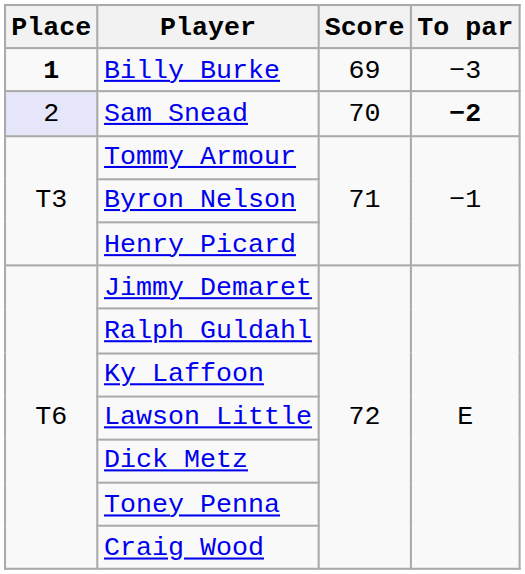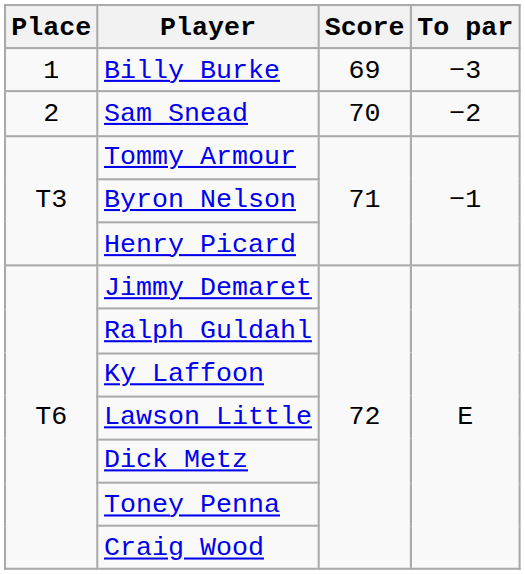Billy Burke | Place: bold -> normal
Sam Snead | Place: lavender background -> no background
Sam Snead | To par: bold -> normal
